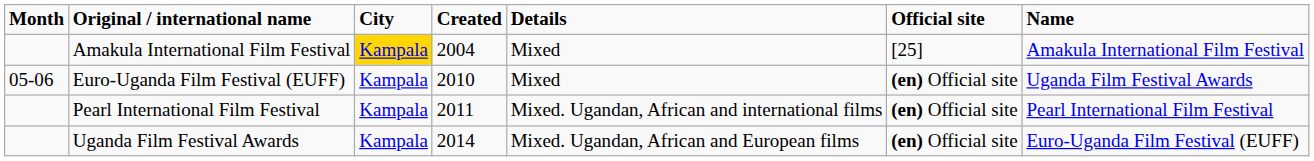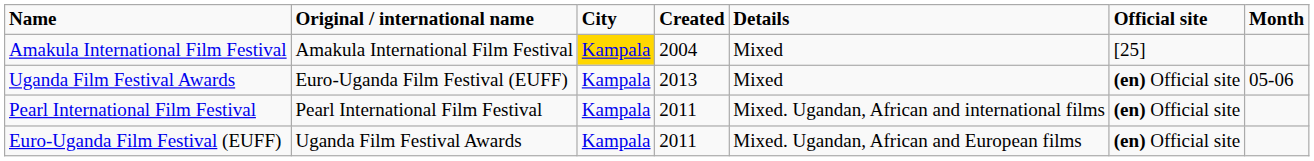columns swapped: Name <-> Month
row 3 | Created: 2010 -> 2013
row 5 | Created: 2014 -> 2011
